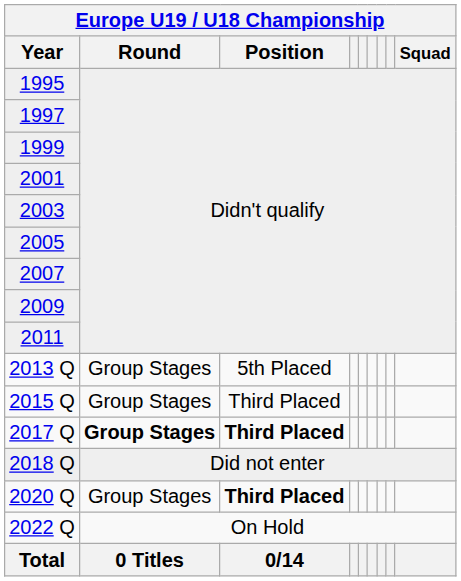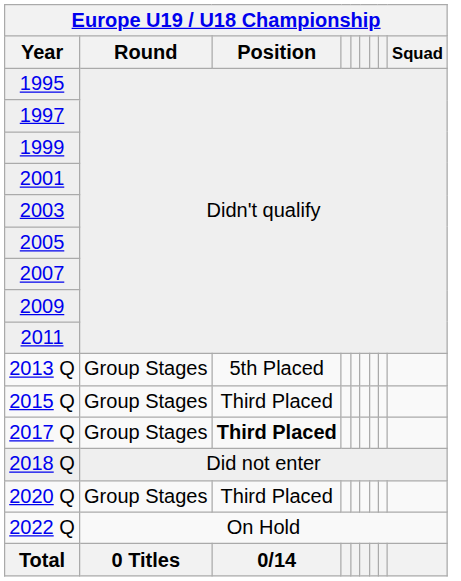2017 Q | Europe U19 / U18 Championship / Round: bold -> normal
2020 Q | Europe U19 / U18 Championship / Position: bold -> normal
